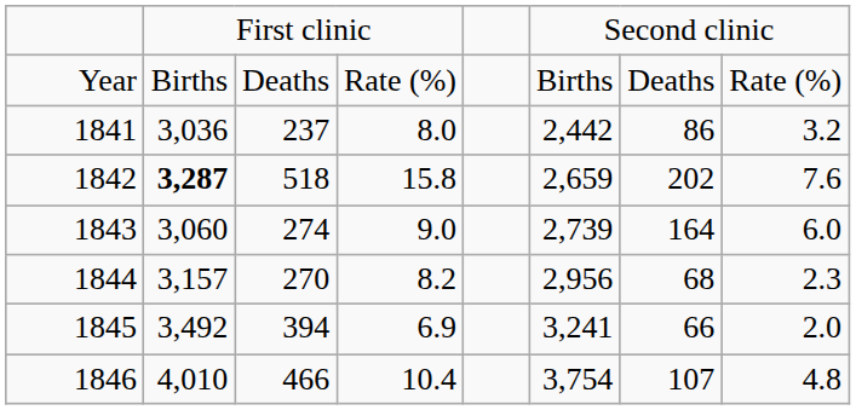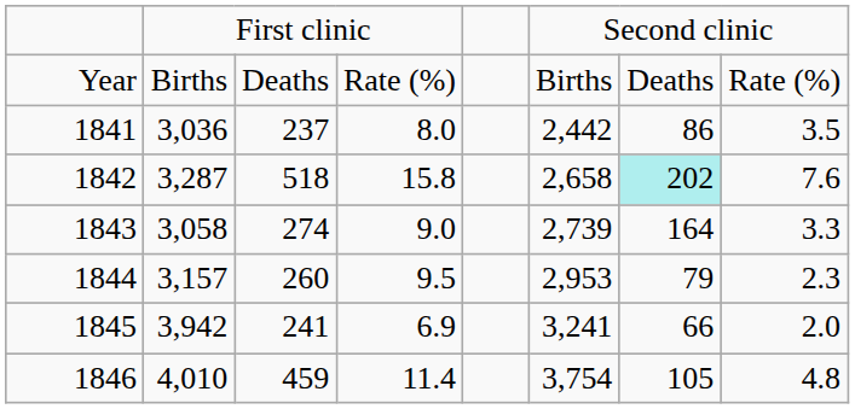1841 | column 8: 3.2 -> 3.5
1842 | column 2: bold -> normal
1842 | column 6: 2,659 -> 2,658
1842 | column 7: no background -> paleturquoise background
1843 | column 2: 3,060 -> 3,058
1843 | column 8: 6.0 -> 3.3
1844 | column 3: 270 -> 260
1844 | column 4: 8.2 -> 9.5
1844 | column 6: 2,956 -> 2,953
1844 | column 7: 68 -> 79
1845 | column 2: 3,492 -> 3,942
1845 | column 3: 394 -> 241
1846 | column 3: 466 -> 459
1846 | column 4: 10.4 -> 11.4
1846 | column 7: 107 -> 105
